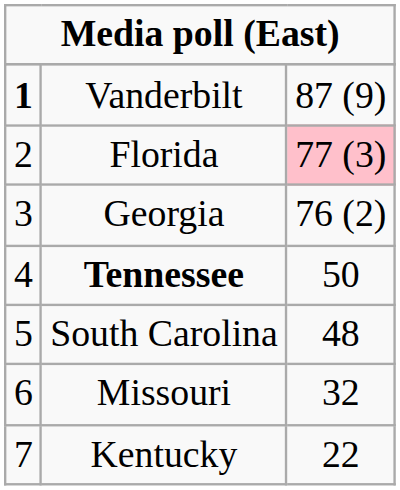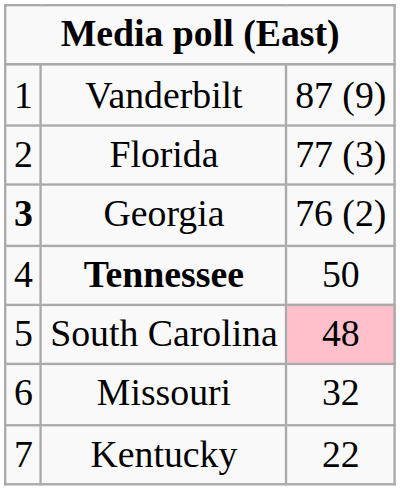Vanderbilt | column 1: bold -> normal
Florida | column 3: pink background -> no background
Georgia | column 1: normal -> bold
South Carolina | column 3: no background -> pink background
